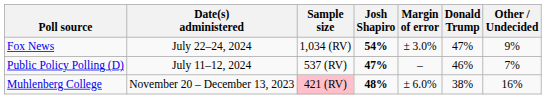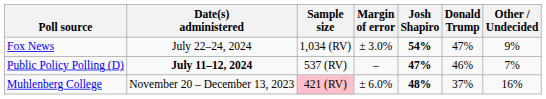columns swapped: Margin of error <-> Josh Shapiro
Public Policy Polling (D) | Date(s) administered: normal -> bold
Muhlenberg College | Donald Trump: 38% -> 37%
